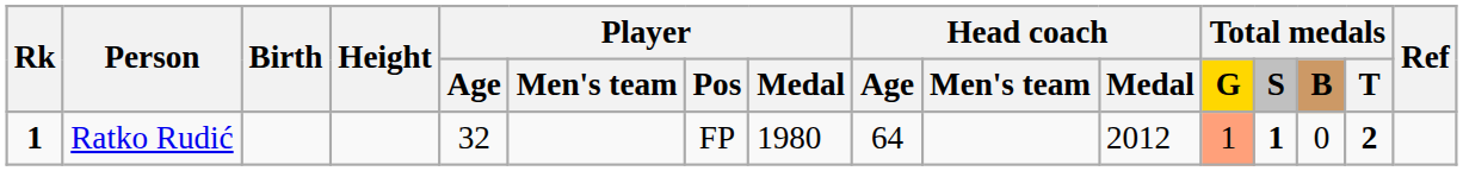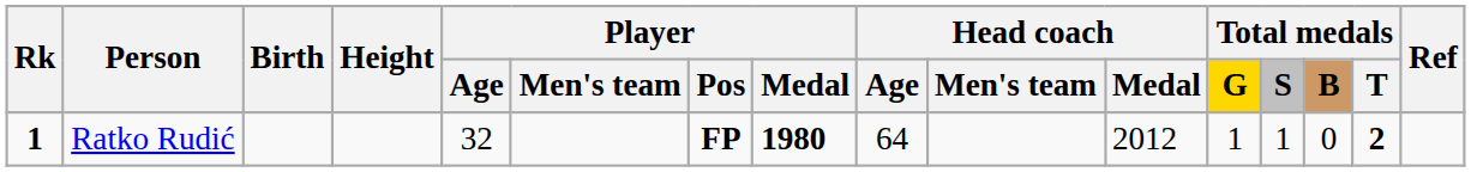Ratko Rudić | Player / Pos: normal -> bold
Ratko Rudić | Player / Medal: normal -> bold
Ratko Rudić | Total medals / G: lightsalmon background -> no background
Ratko Rudić | Total medals / S: bold -> normal
